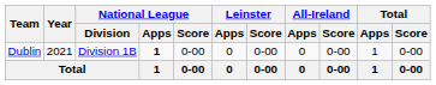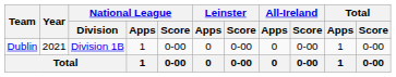Dublin | National League / Apps: bold -> normal
